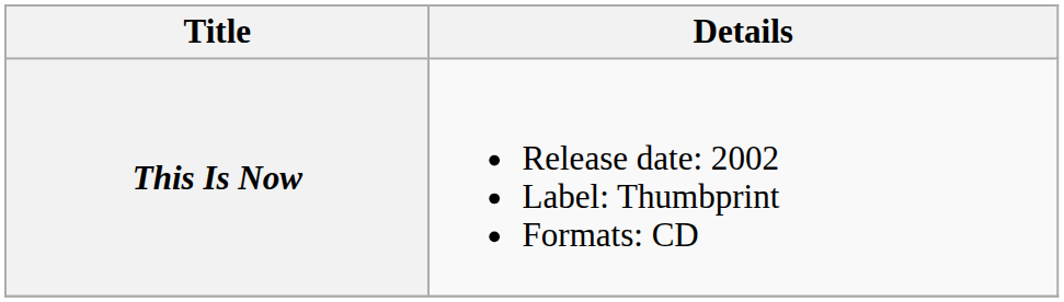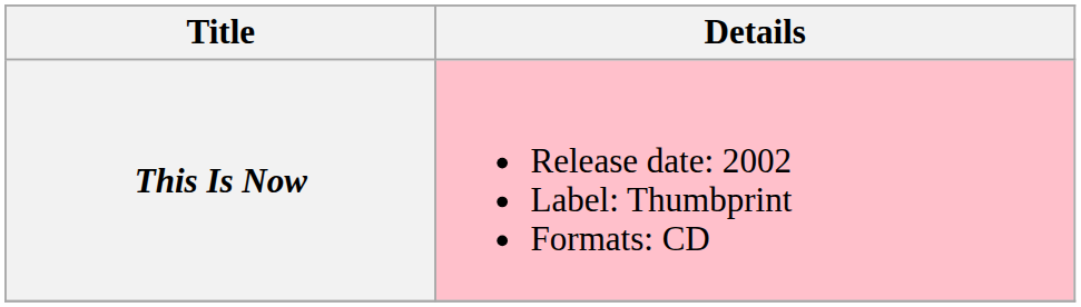This Is Now | Details: no background -> pink background
